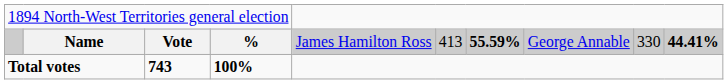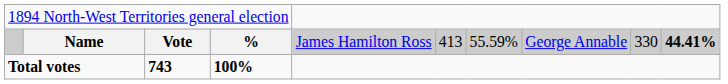row 2 | column 7: bold -> normal
